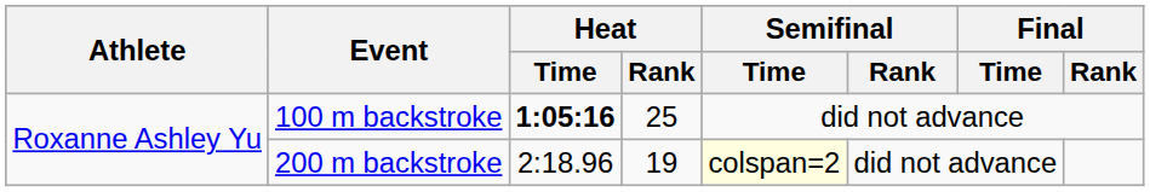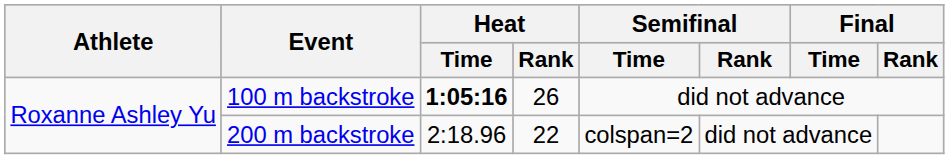100 m backstroke | Heat / Rank: 25 -> 26
200 m backstroke | Heat / Rank: 19 -> 22
200 m backstroke | Semifinal / Time: lightyellow background -> no background
